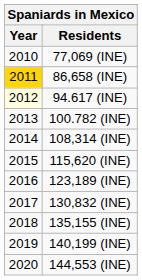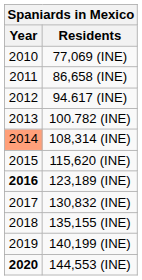86,658 (INE) | Year: gold background -> no background
94.617 (INE) | Year: lightyellow background -> no background
108,314 (INE) | Year: no background -> lightsalmon background
123,189 (INE) | Year: normal -> bold
144,553 (INE) | Year: normal -> bold
